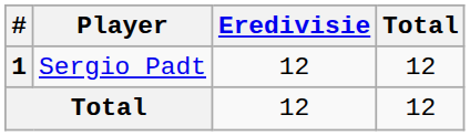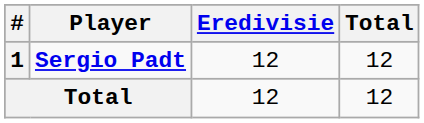1 | Player: normal -> bold
